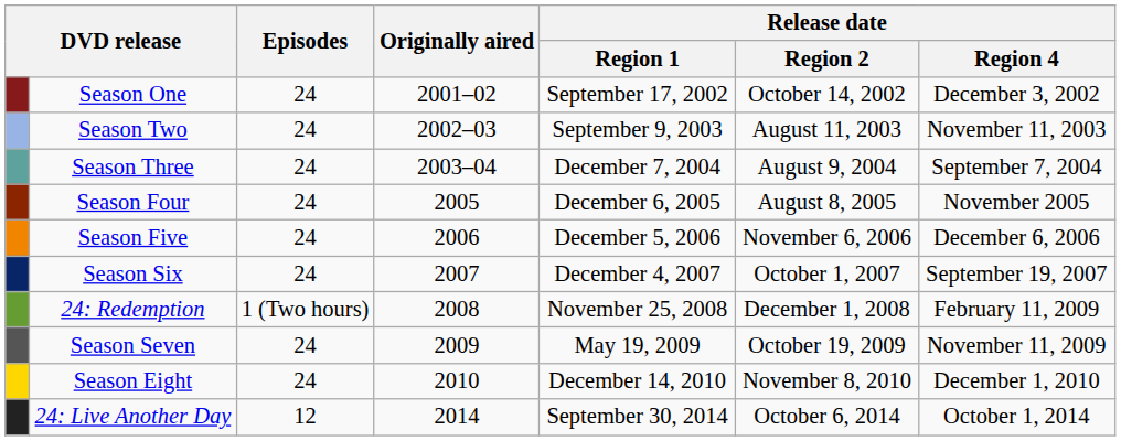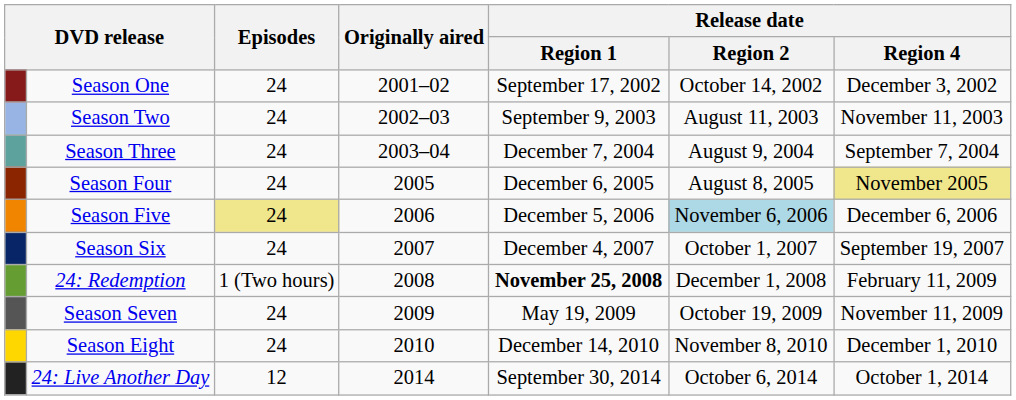Season Four | Release date / Region 4: no background -> khaki background
Season Five | Episodes: no background -> khaki background
Season Five | Release date / Region 2: no background -> lightblue background
24: Redemption | Release date / Region 1: normal -> bold
